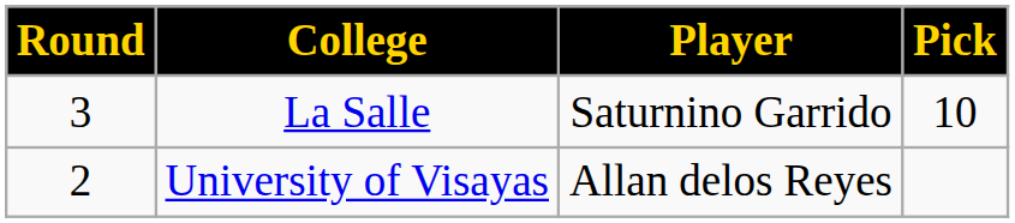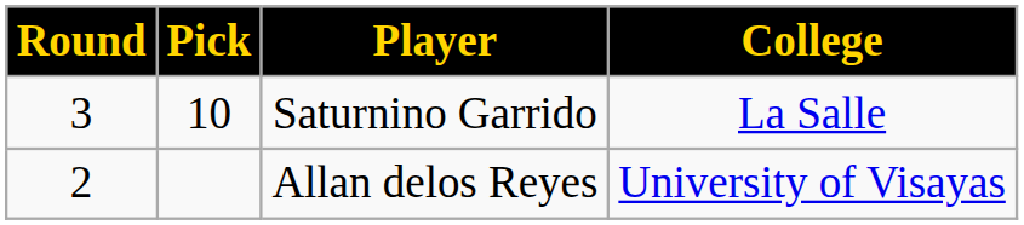columns swapped: Pick <-> College
